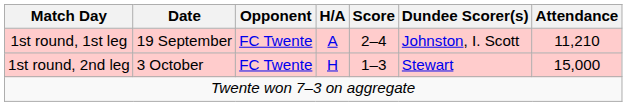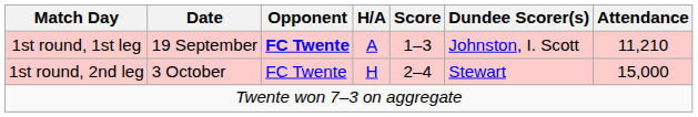1st round, 1st leg | Opponent: normal -> bold
1st round, 1st leg | Score: 2–4 -> 1–3
1st round, 2nd leg | Score: 1–3 -> 2–4
